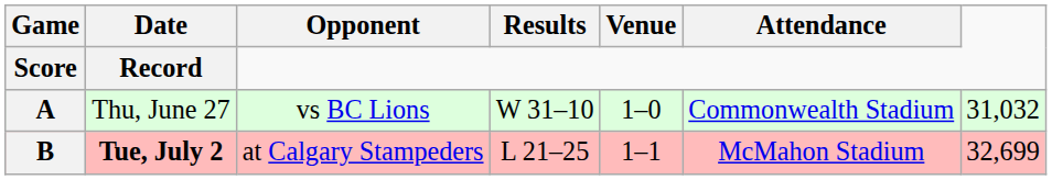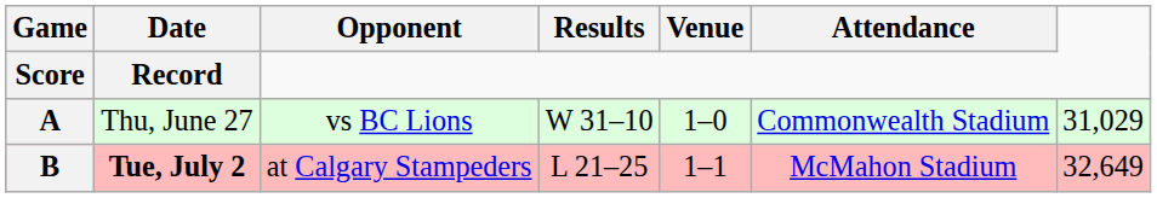A | column 7: 31,032 -> 31,029
B | column 7: 32,699 -> 32,649
